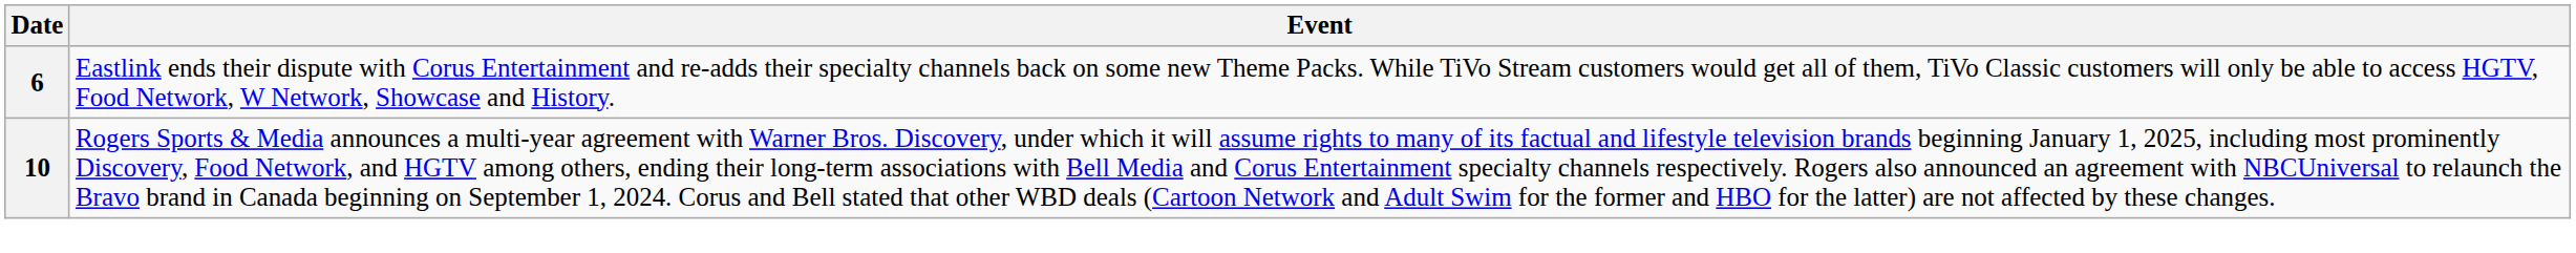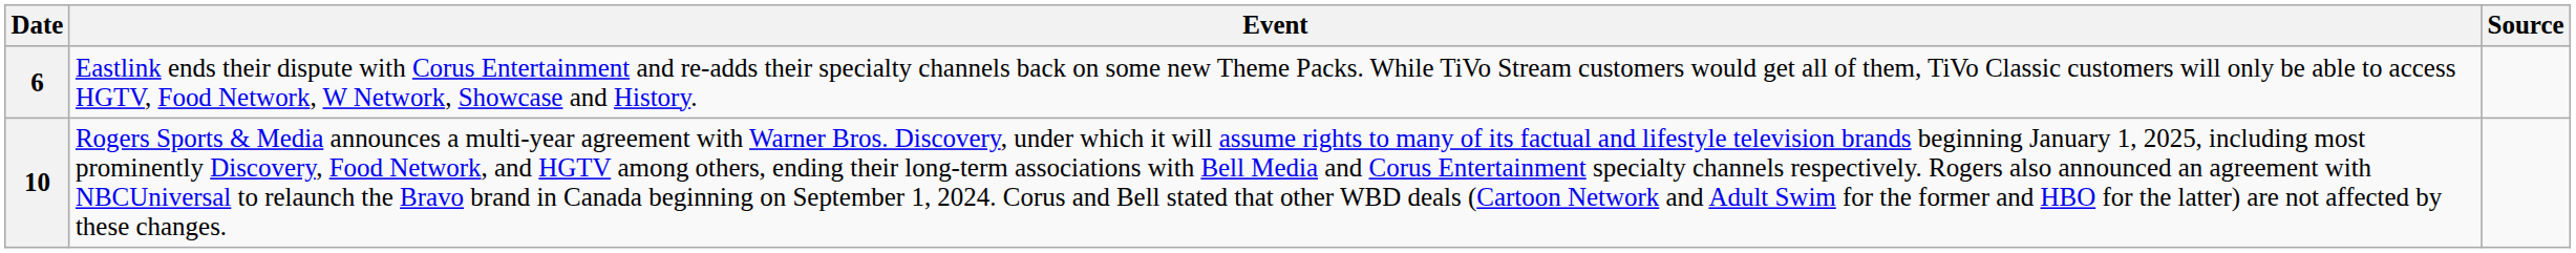+ column: Source
